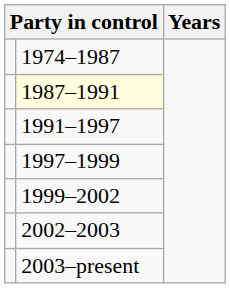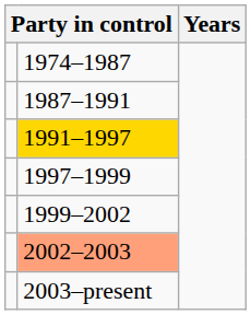1987–1991 | column 2: lightyellow background -> no background
1991–1997 | column 2: no background -> gold background
2002–2003 | column 2: no background -> lightsalmon background
